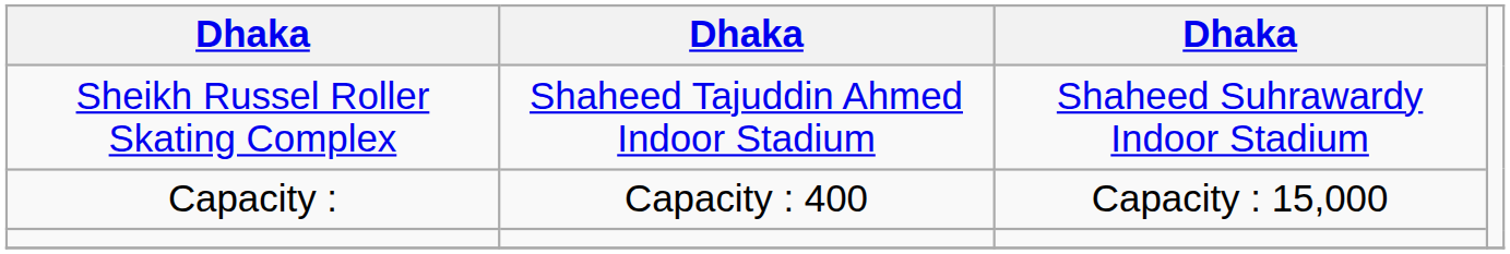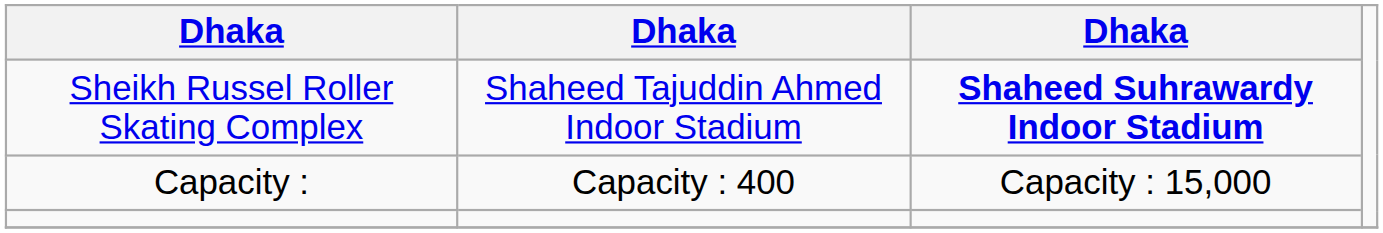Sheikh Russel Roller Skating Complex | column 3: normal -> bold
